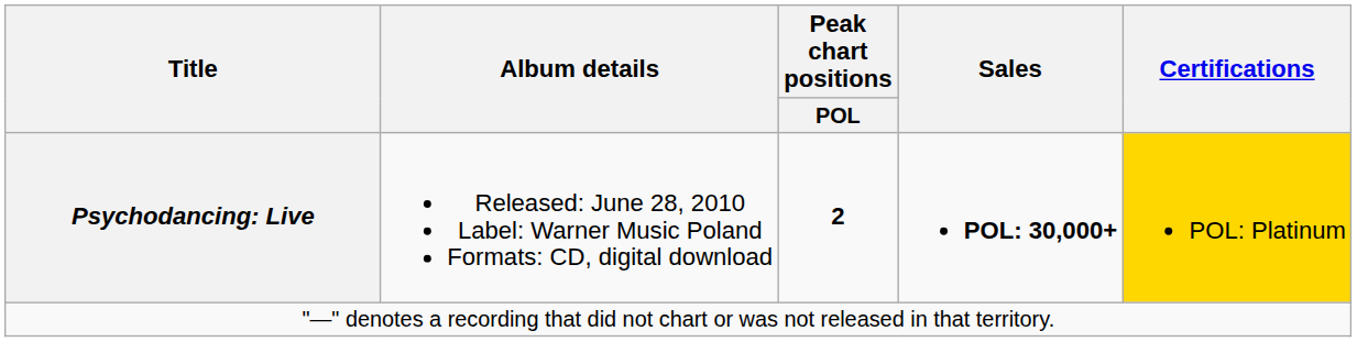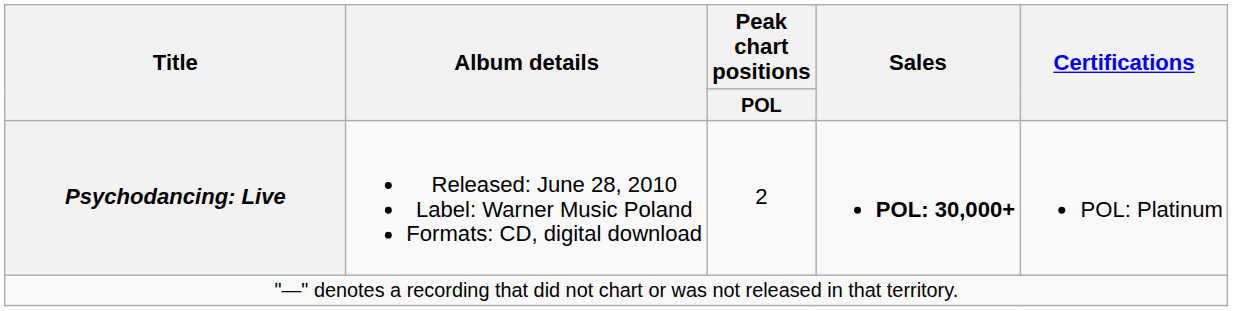Psychodancing: Live | Peak chart positions / POL: bold -> normal
Psychodancing: Live | Certifications: gold background -> no background
